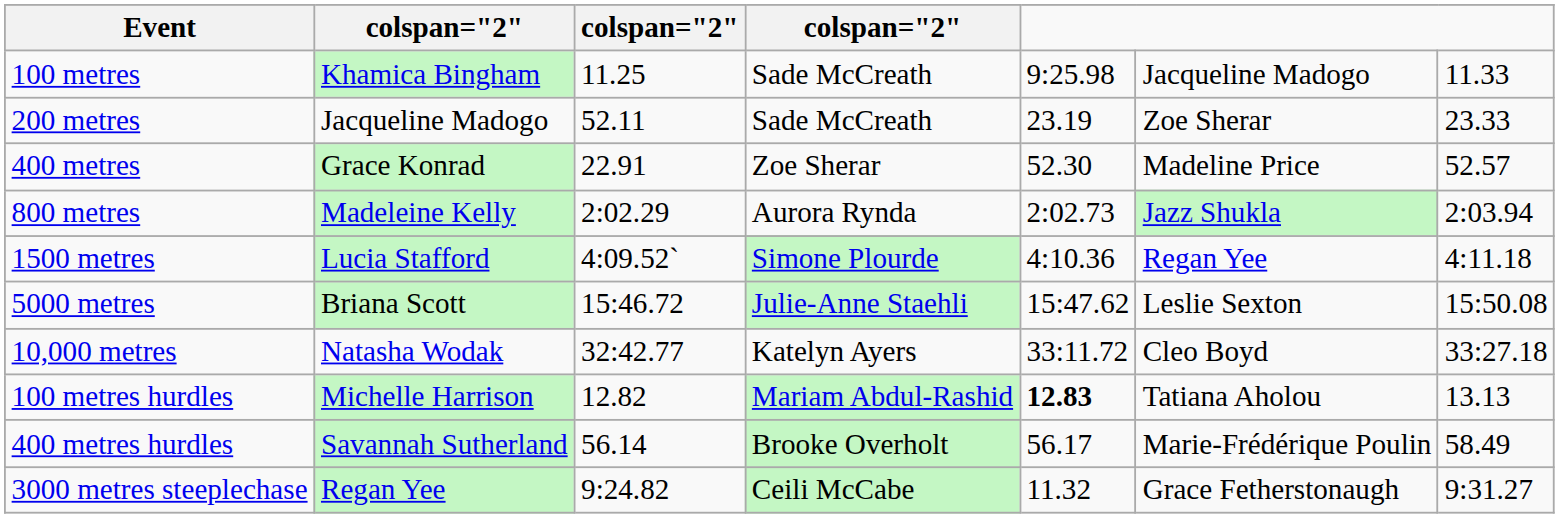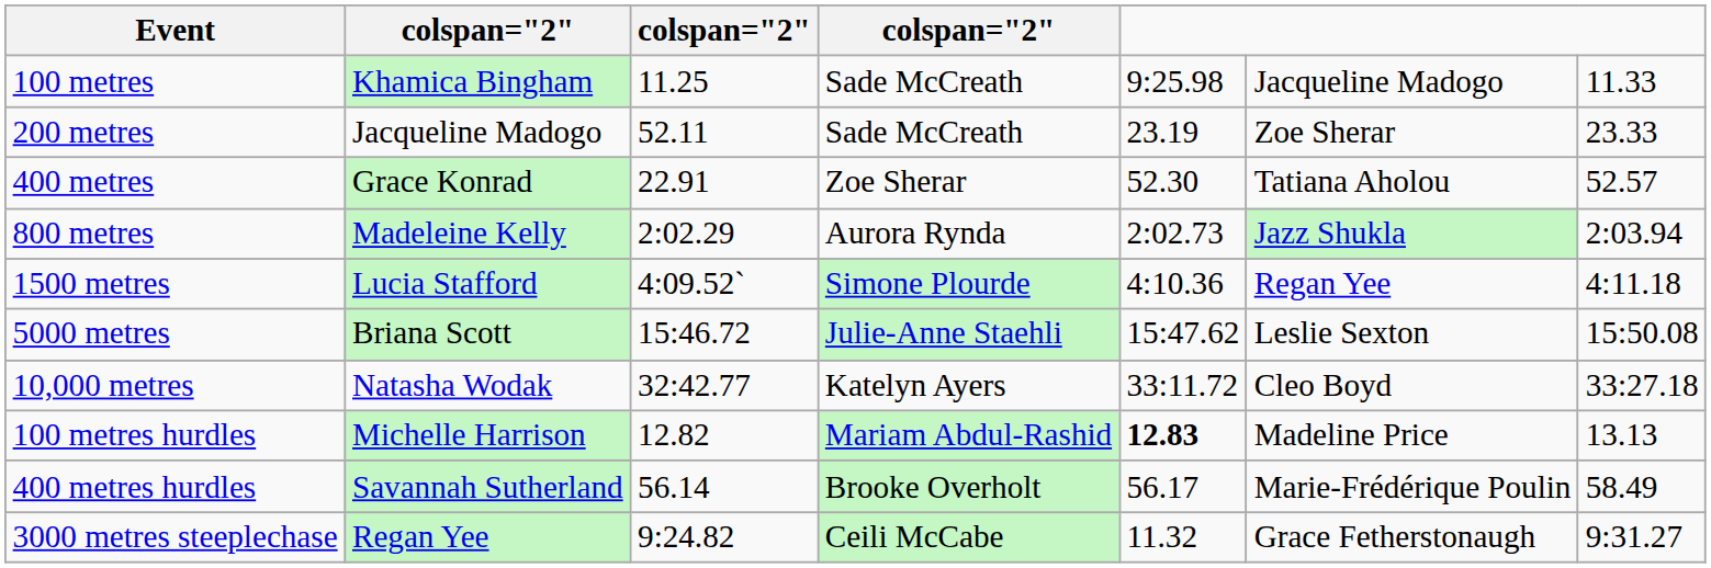400 metres | column 6: Madeline Price -> Tatiana Aholou
100 metres hurdles | column 6: Tatiana Aholou -> Madeline Price
